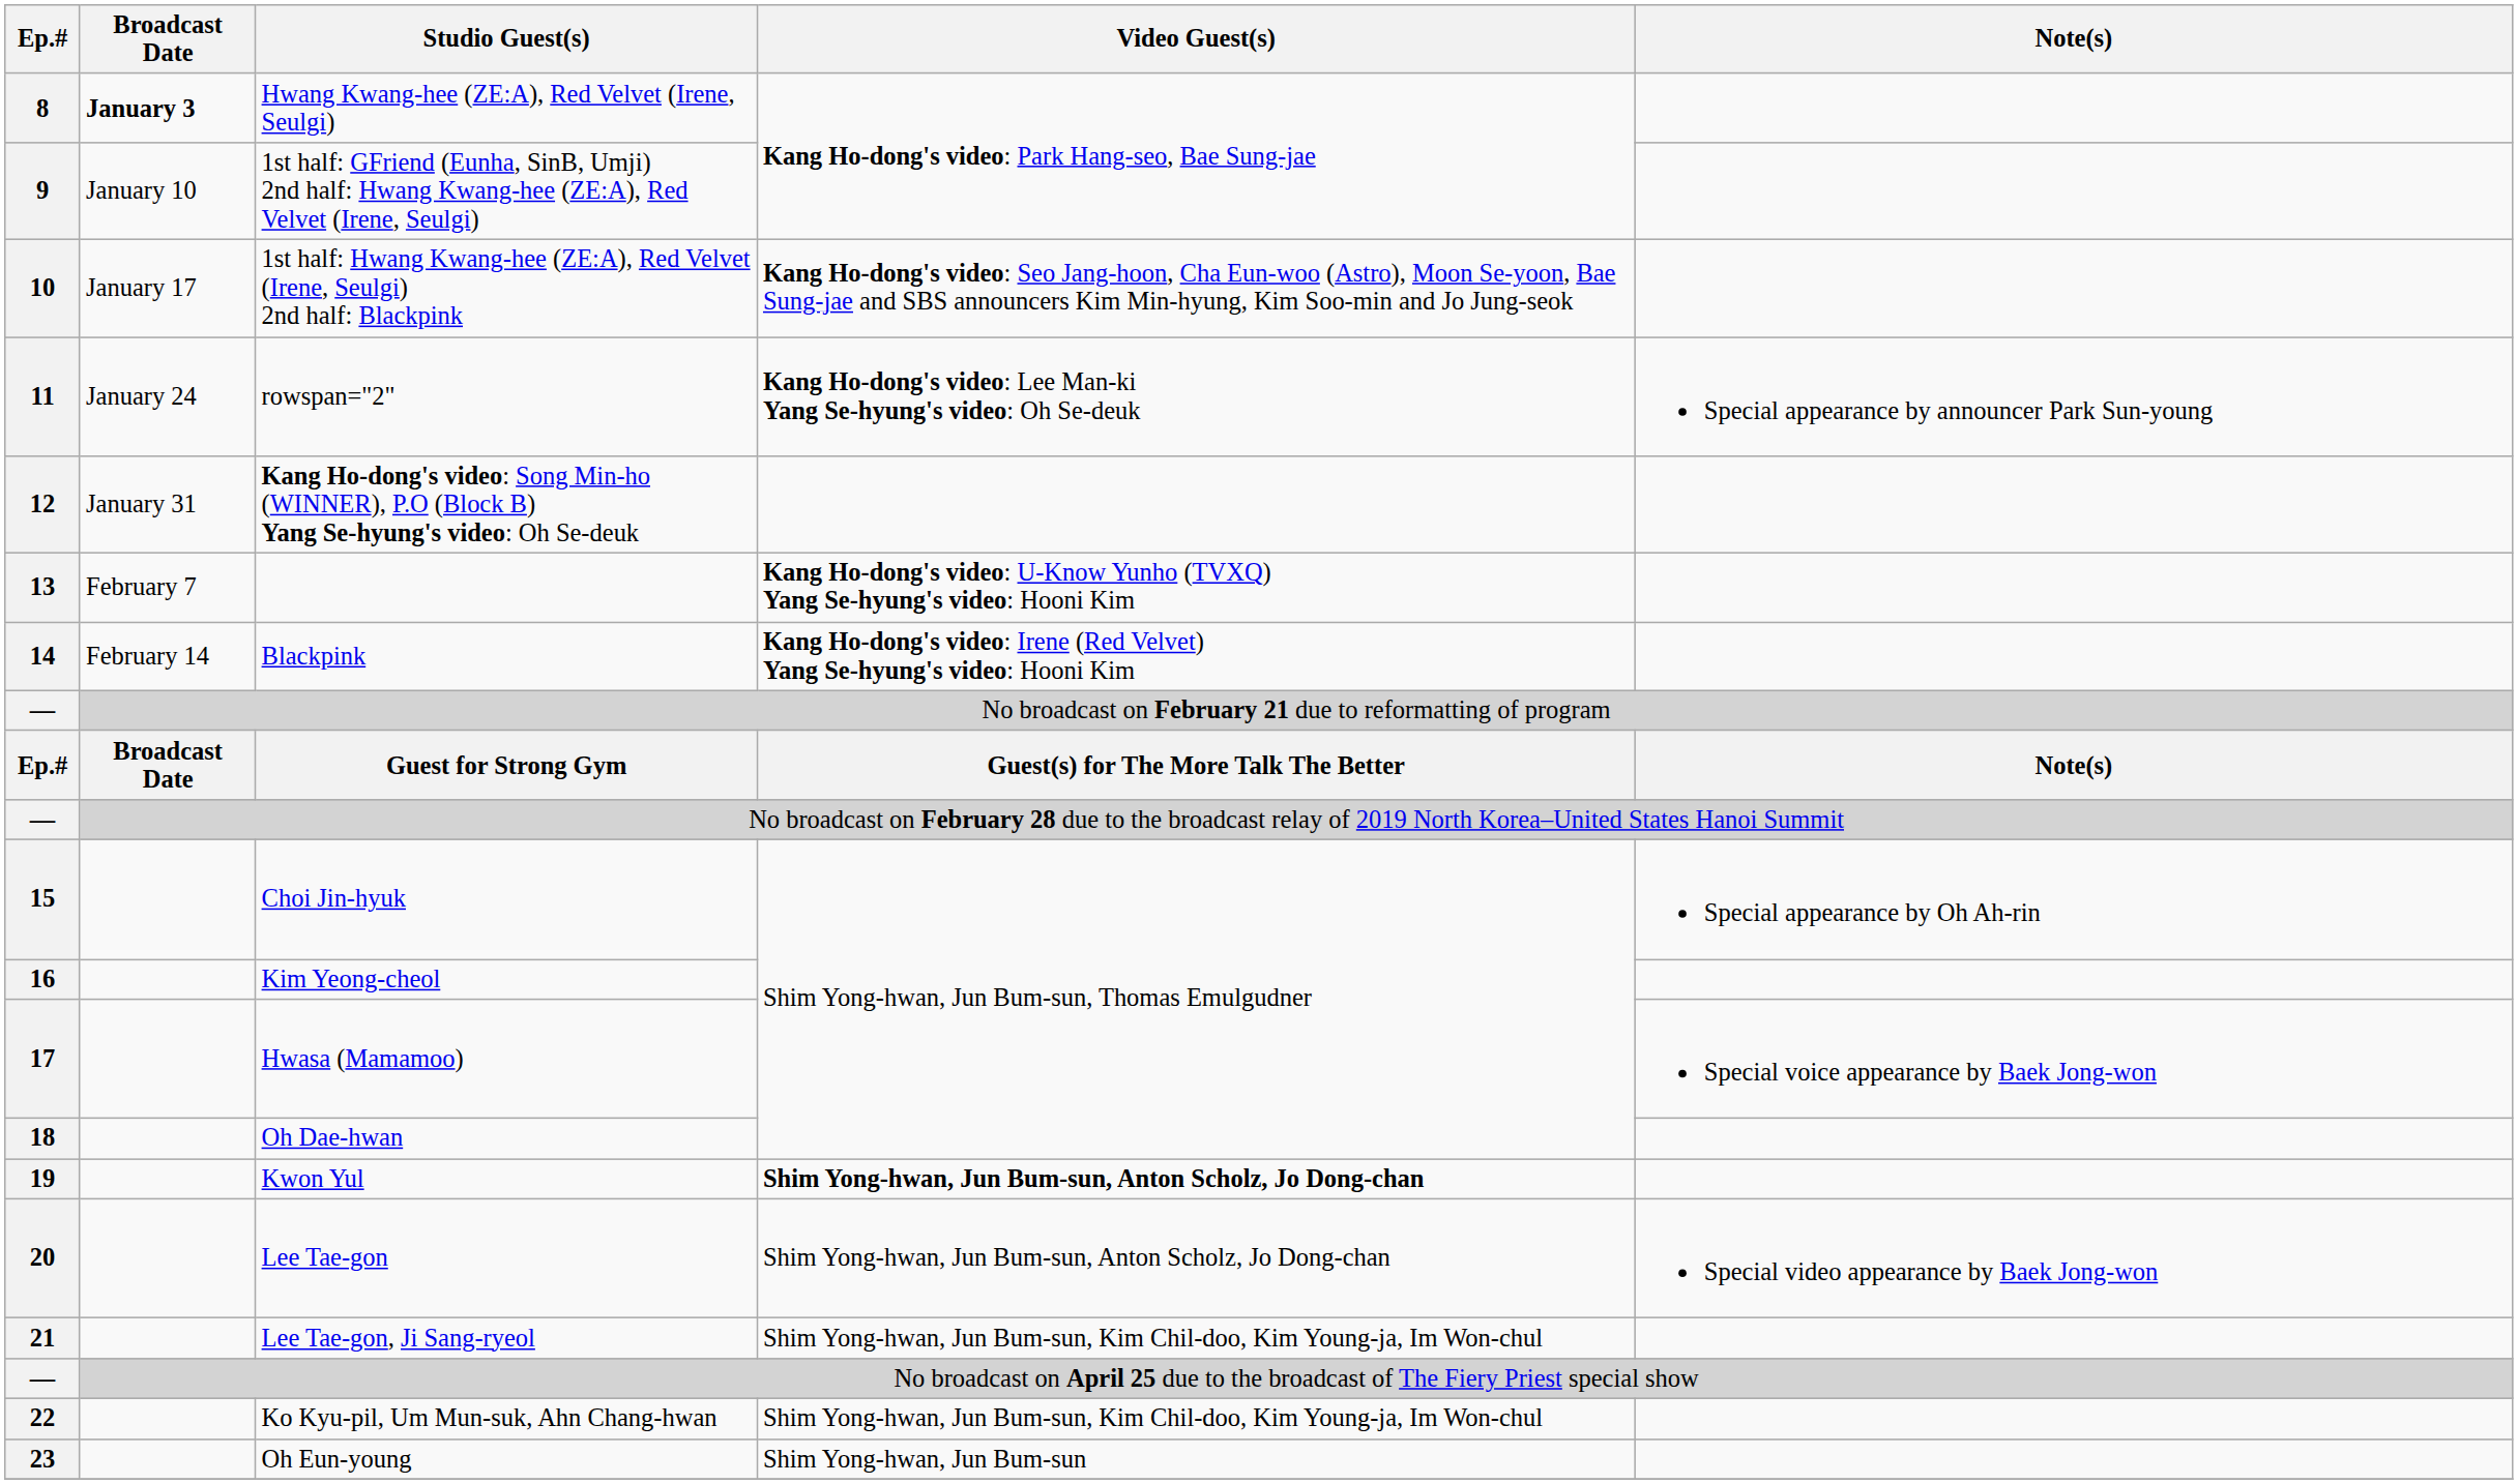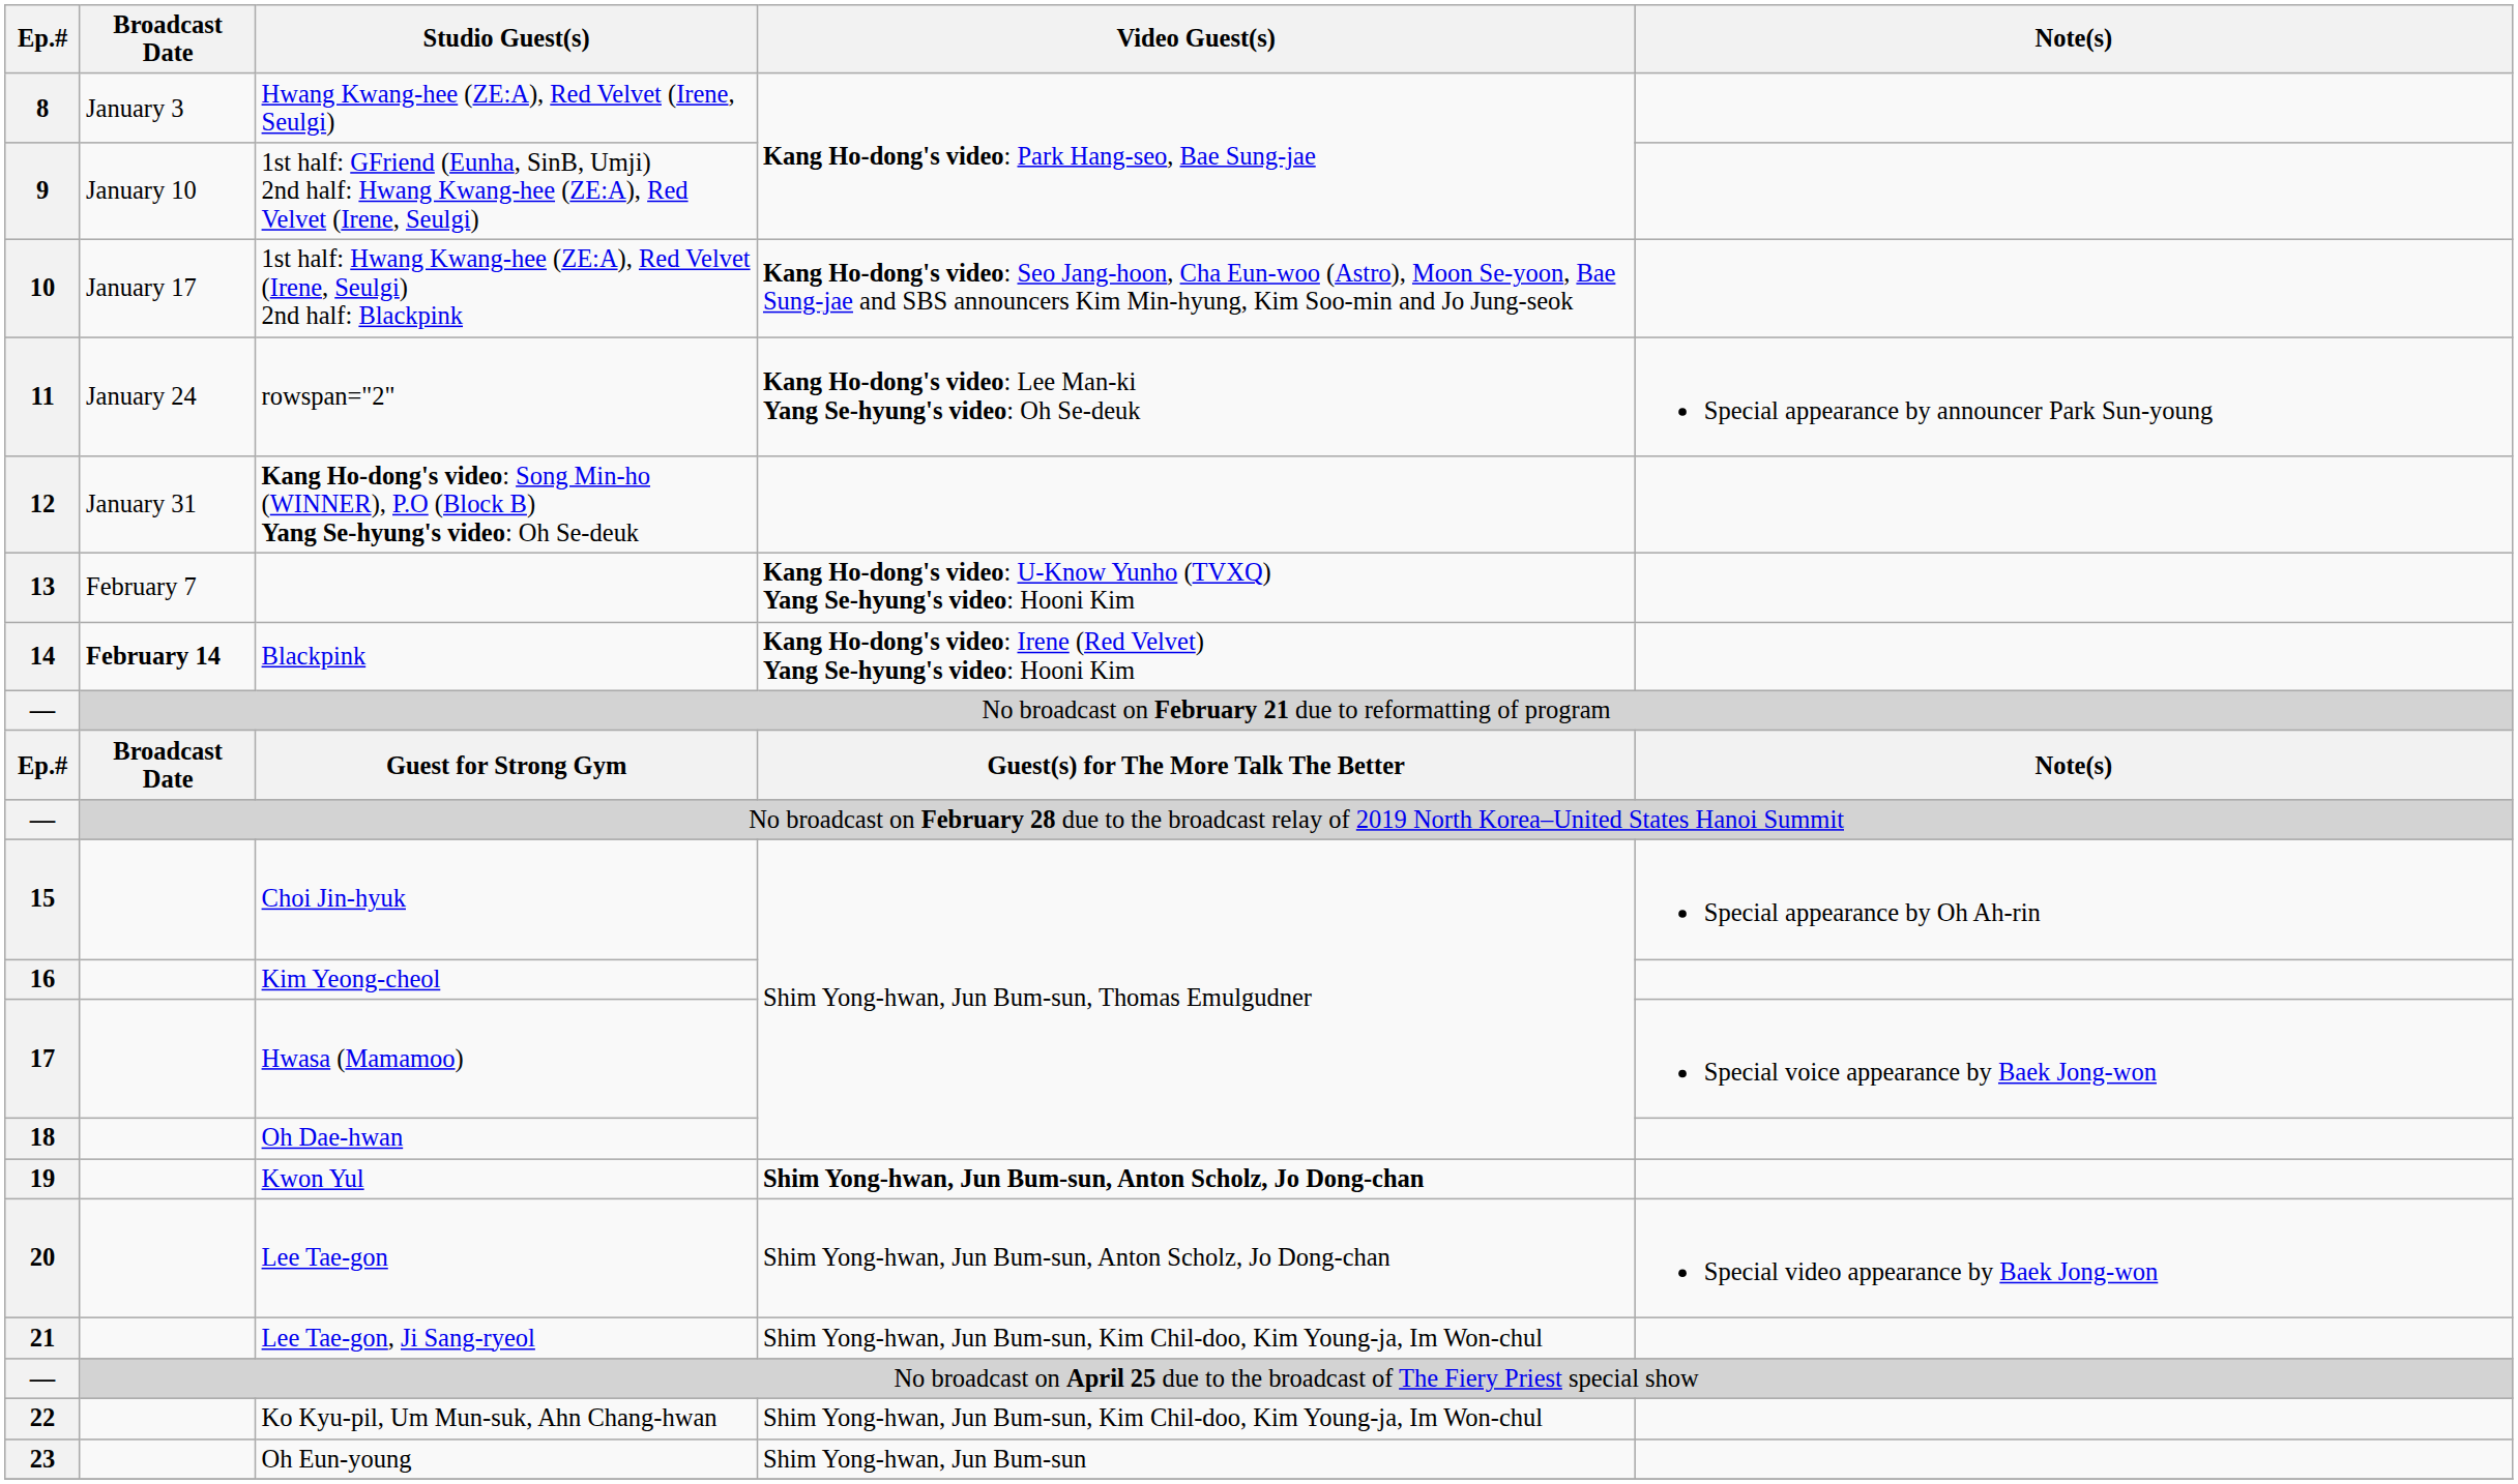Hwang Kwang-hee (ZE:A), Red Velvet (Irene, Seulgi) | Broadcast Date: bold -> normal
Blackpink | Broadcast Date: normal -> bold
